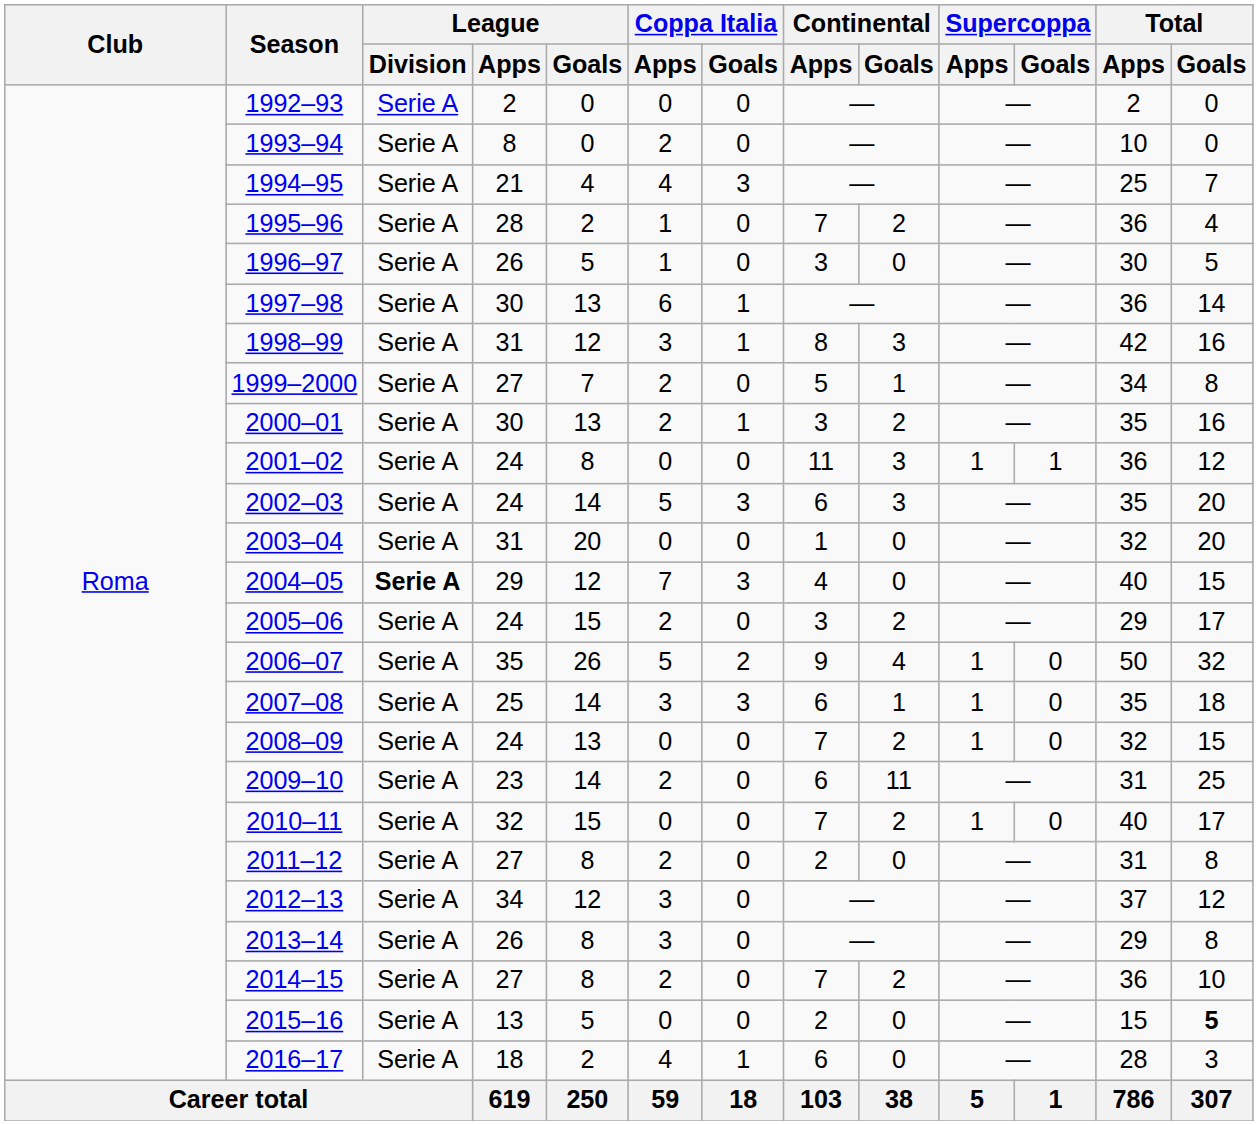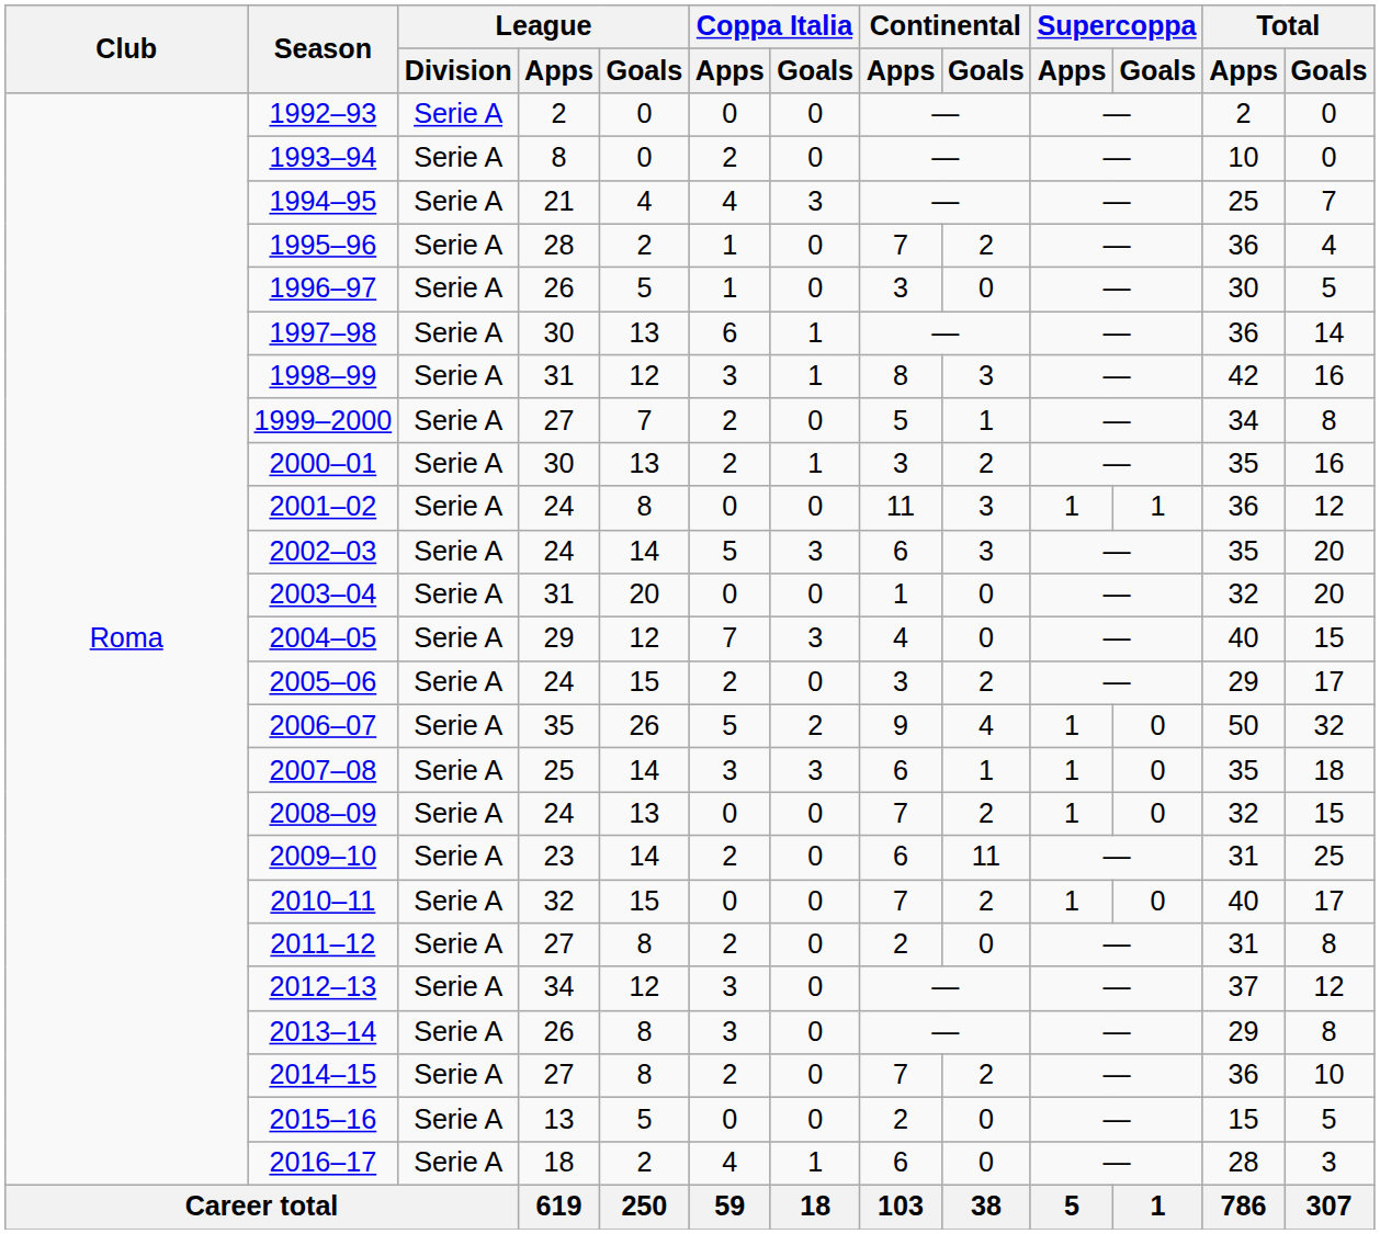2004–05 | League / Division: bold -> normal
2015–16 | Total / Goals: bold -> normal
